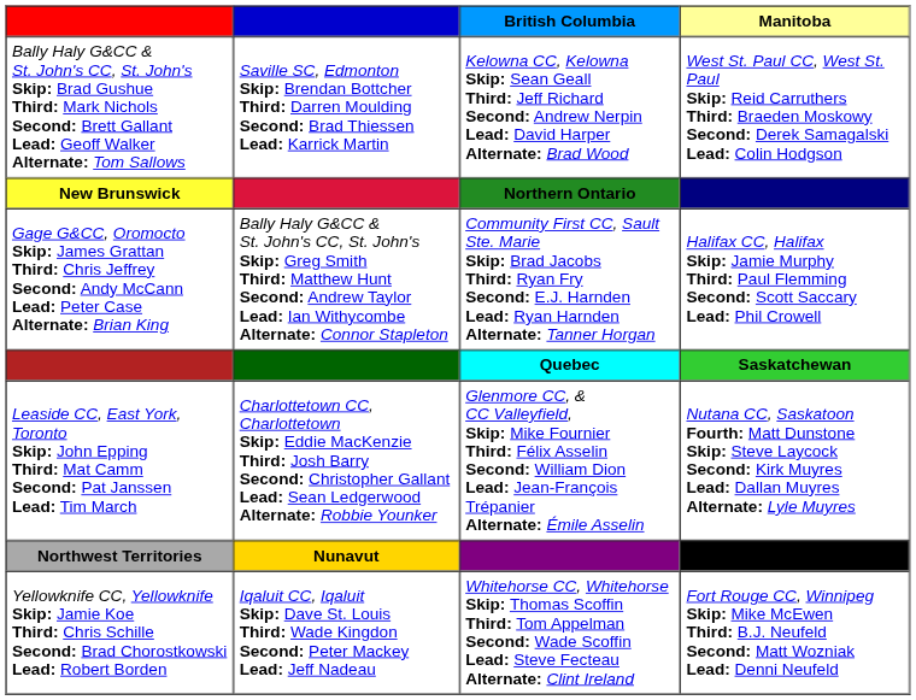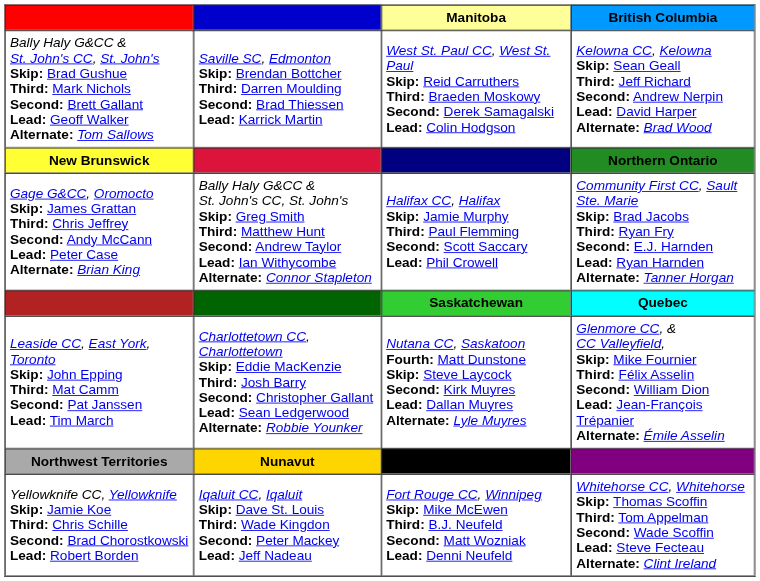columns swapped: British Columbia <-> Manitoba
